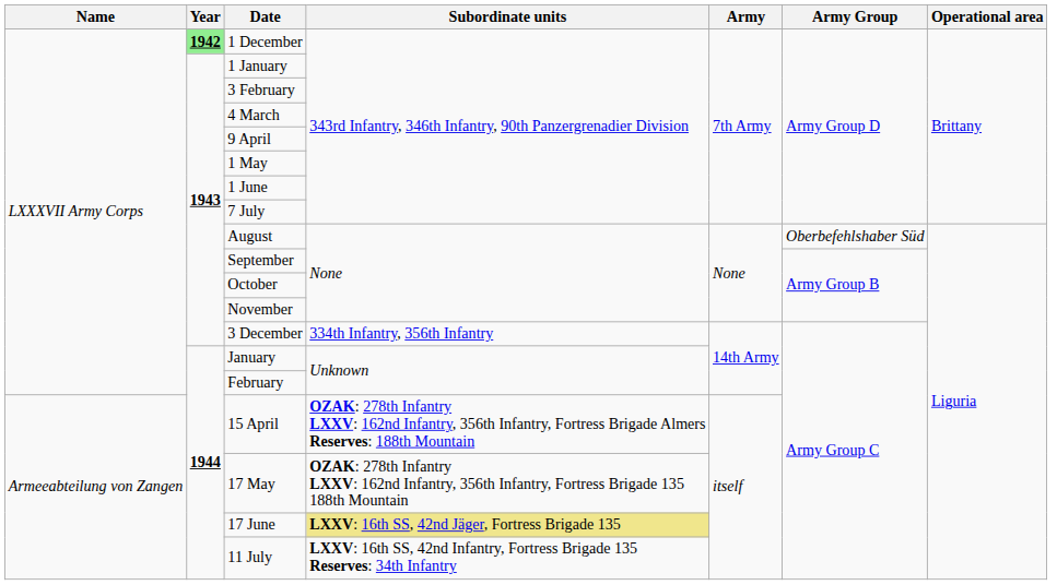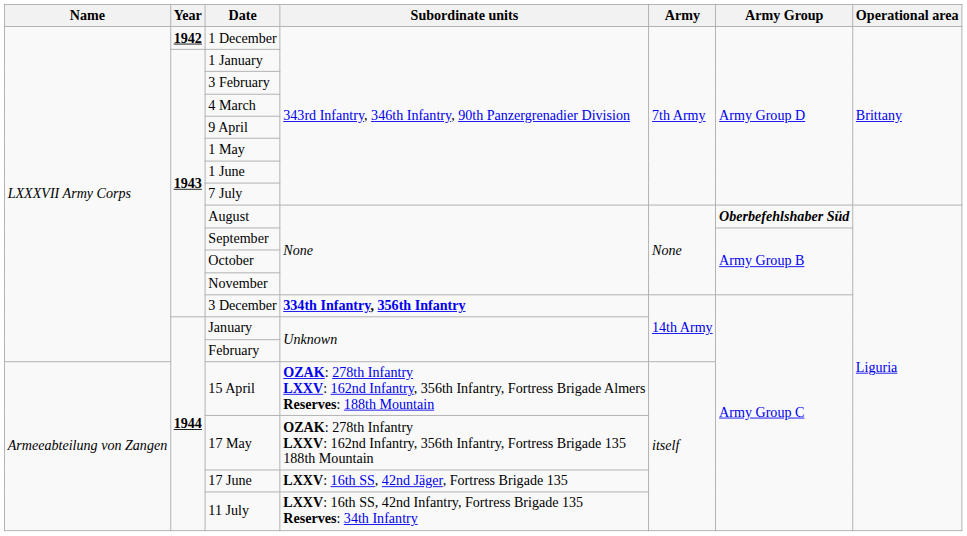1 December | Year: lightgreen background -> no background
August | Army Group: normal -> bold
3 December | Subordinate units: normal -> bold
17 June | Subordinate units: khaki background -> no background
